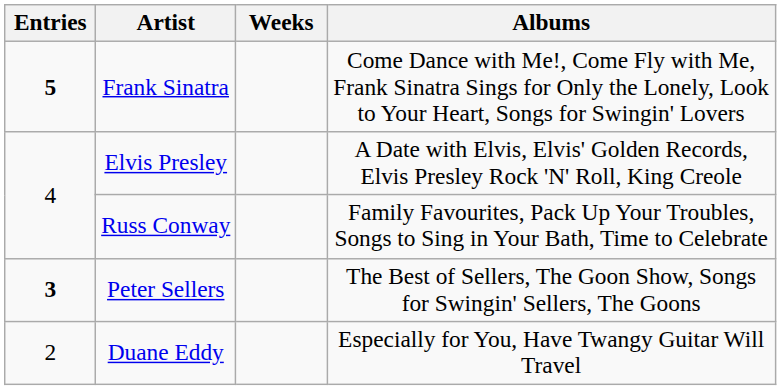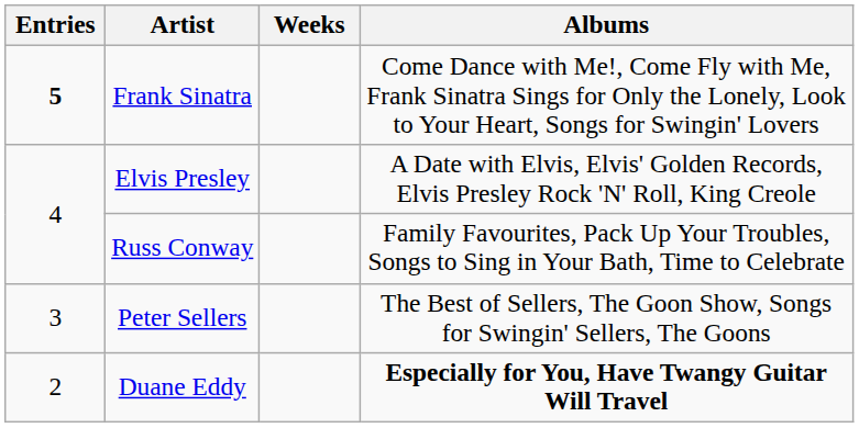Peter Sellers | Entries: bold -> normal
Duane Eddy | Albums: normal -> bold
